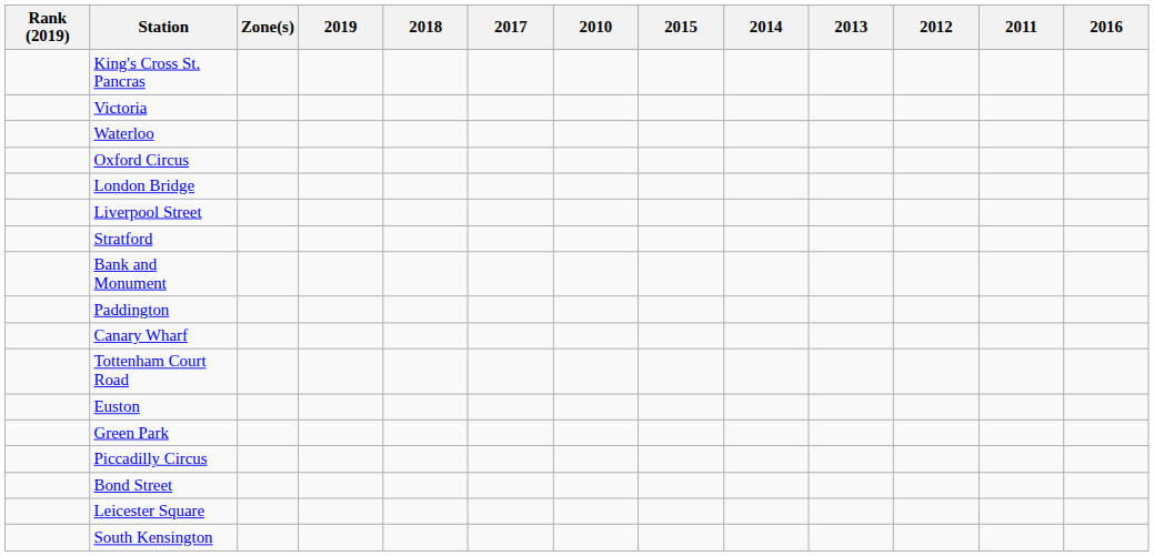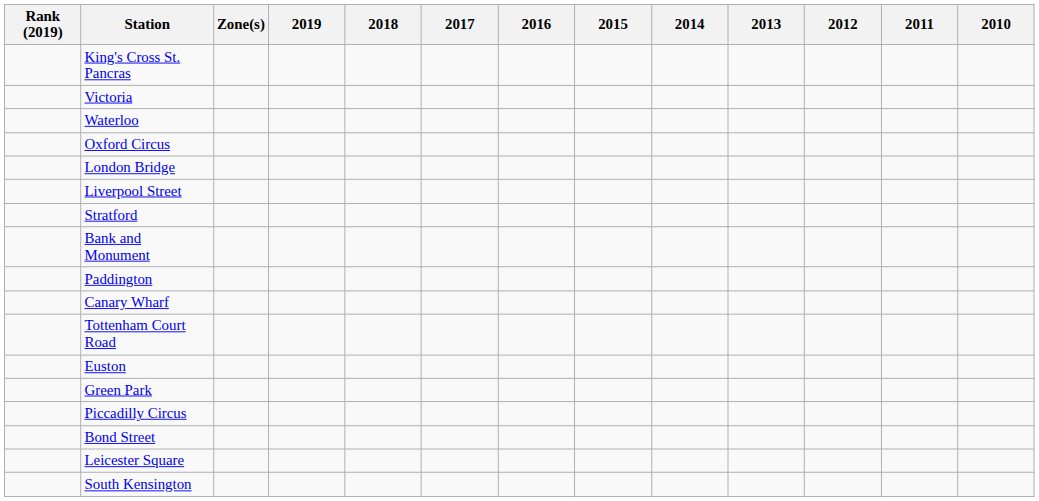columns swapped: 2016 <-> 2010
